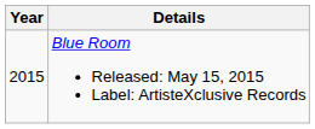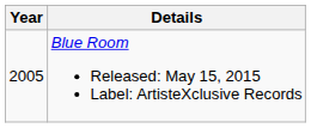row 2 | Year: 2015 -> 2005
